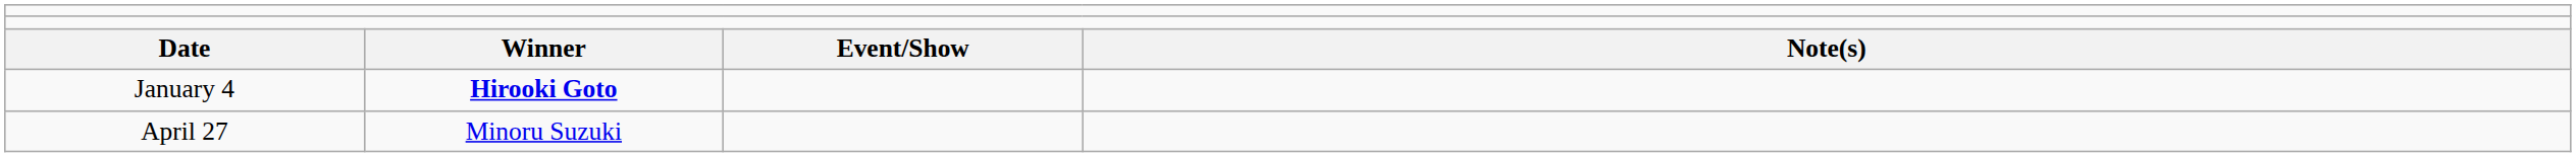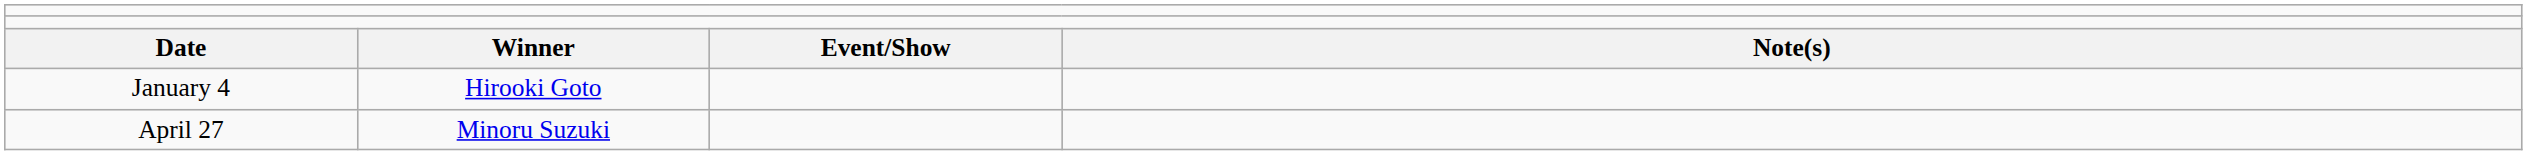January 4 | column 2: bold -> normal
